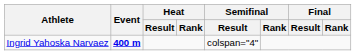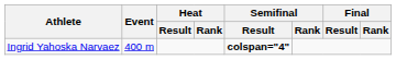Ingrid Yahoska Narvaez | Event: bold -> normal
Ingrid Yahoska Narvaez | Semifinal / Result: normal -> bold
